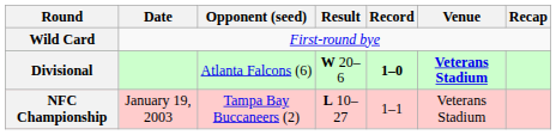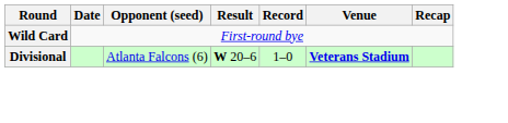Divisional | Record: bold -> normal
- row: NFC Championship | January 19, 2003 | Tampa Bay Buccaneers (2) | L 10–27 | 1–1 | Veterans Stadium
